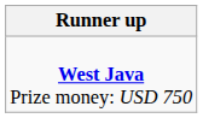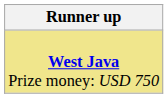row 2 | column 1: no background -> khaki background
